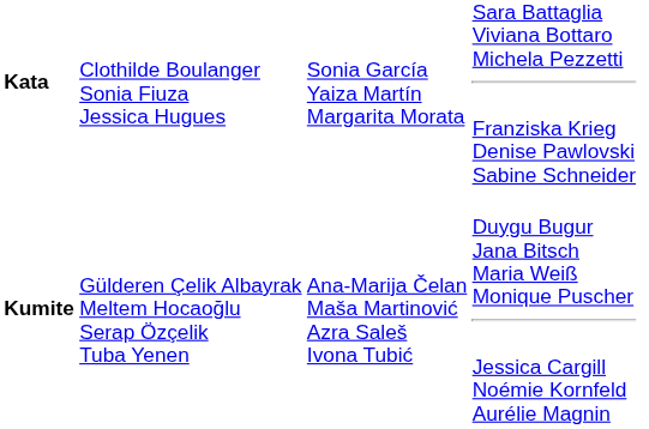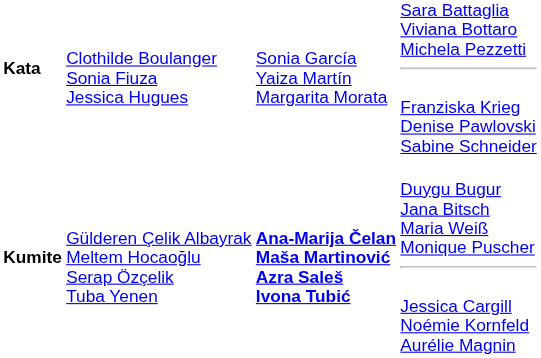Kumite | column 3: normal -> bold
